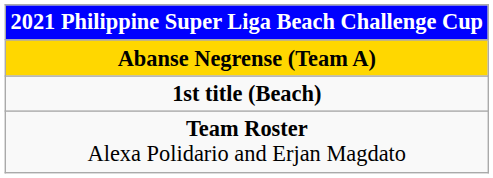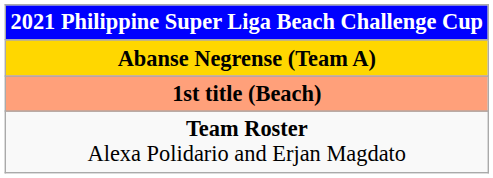row 3 | column 1: no background -> lightsalmon background
